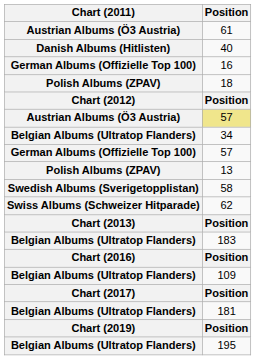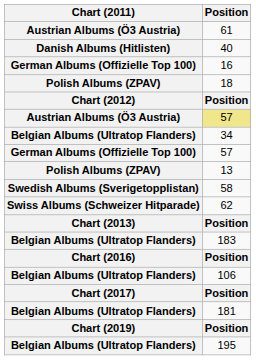row 16 | Position: 109 -> 106
